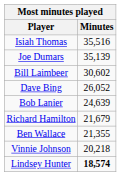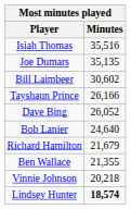Joe Dumars | Minutes: 35,139 -> 35,135
+ row: Tayshaun Prince | 26,166
Bob Lanier | Minutes: 24,639 -> 24,640
